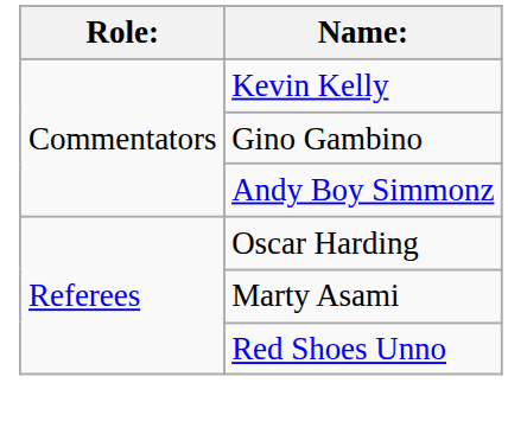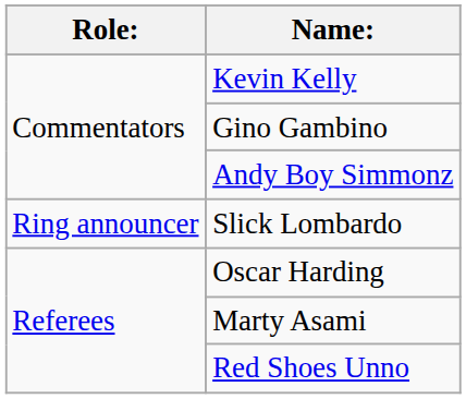+ row: Ring announcer | Slick Lombardo
